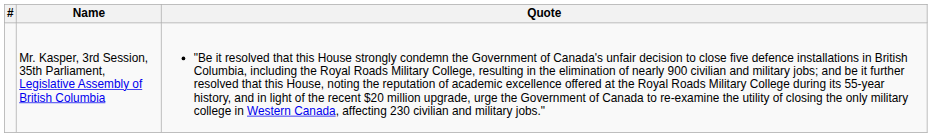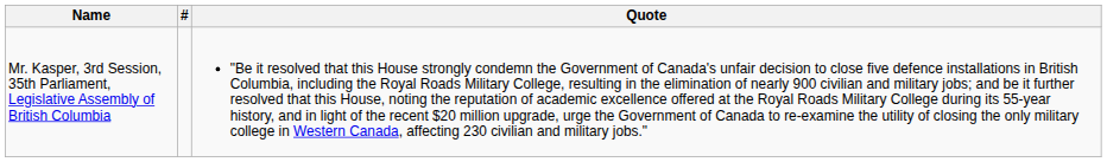columns swapped: # <-> Name
